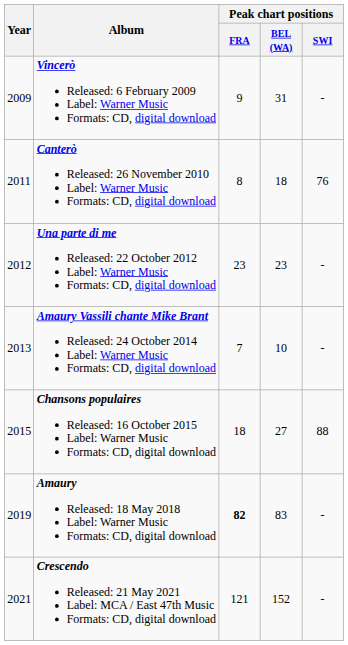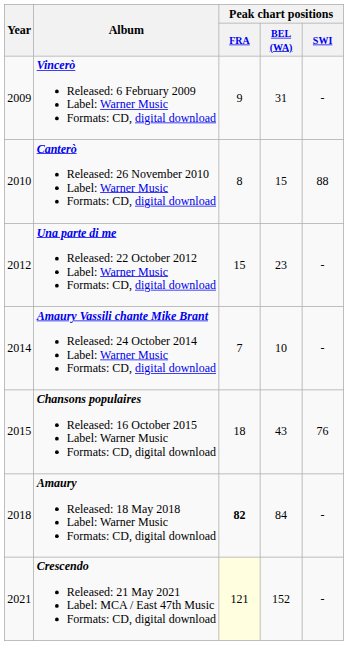row 4 | Year: 2011 -> 2010
row 4 | Peak chart positions / BEL (WA): 18 -> 15
row 4 | Peak chart positions / SWI: 76 -> 88
row 5 | Peak chart positions / FRA: 23 -> 15
row 6 | Year: 2013 -> 2014
row 7 | Peak chart positions / BEL (WA): 27 -> 43
row 7 | Peak chart positions / SWI: 88 -> 76
row 8 | Year: 2019 -> 2018
row 8 | Peak chart positions / BEL (WA): 83 -> 84
row 9 | Peak chart positions / FRA: no background -> lightyellow background
